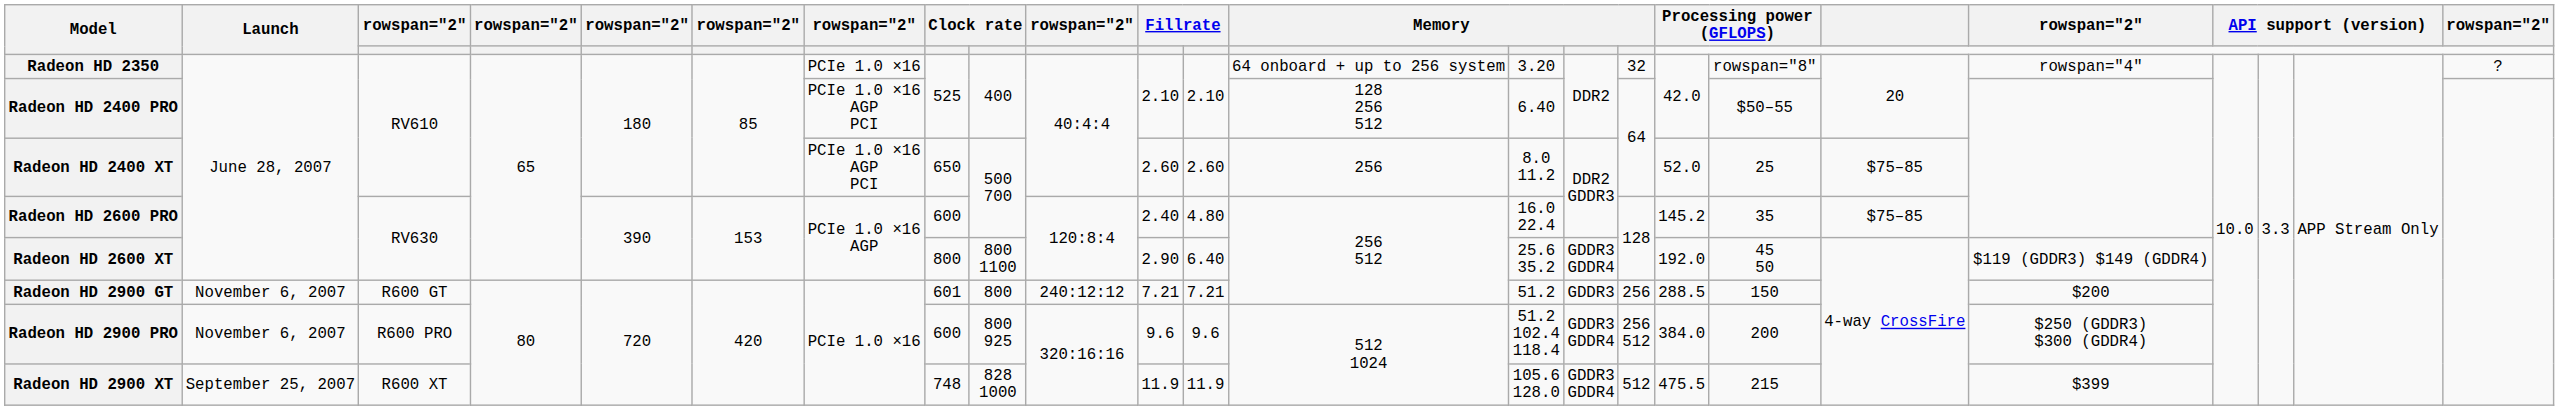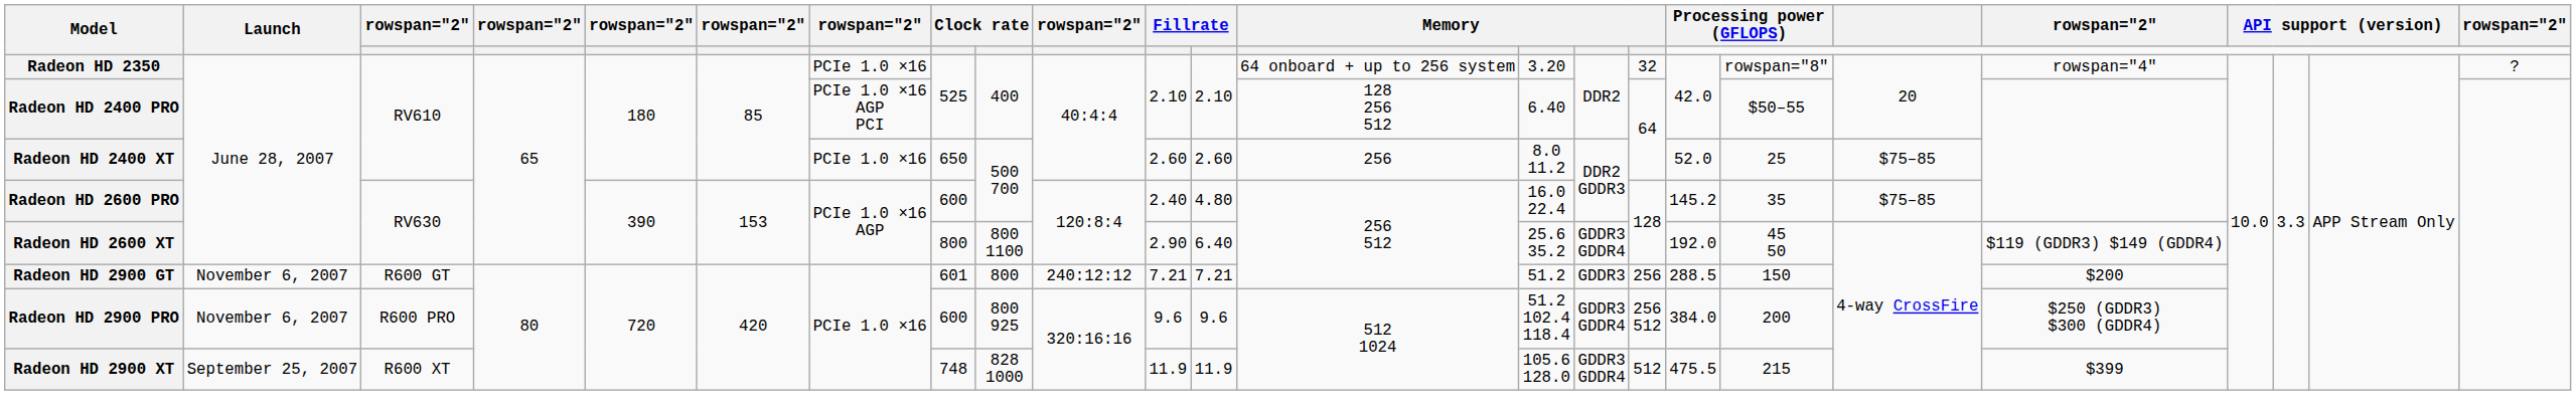Radeon HD 2400 XT | column 7: PCIe 1.0 ×16 AGP PCI -> PCIe 1.0 ×16
